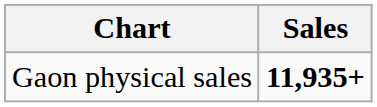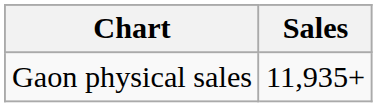Gaon physical sales | Sales: bold -> normal
